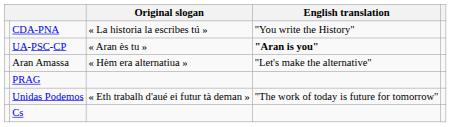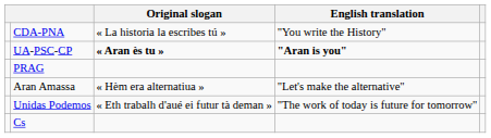UA-PSC-CP | Original slogan: normal -> bold
rows swapped: PRAG <-> Aran Amassa
